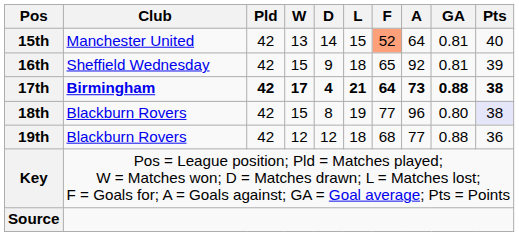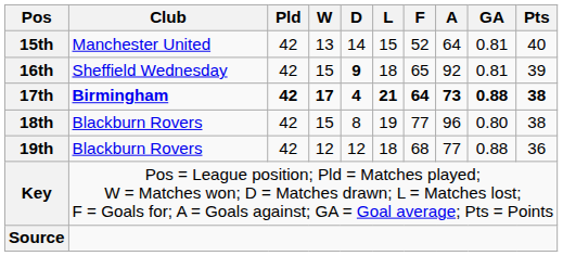15th | F: lightsalmon background -> no background
16th | D: normal -> bold
18th | Pts: lavender background -> no background
